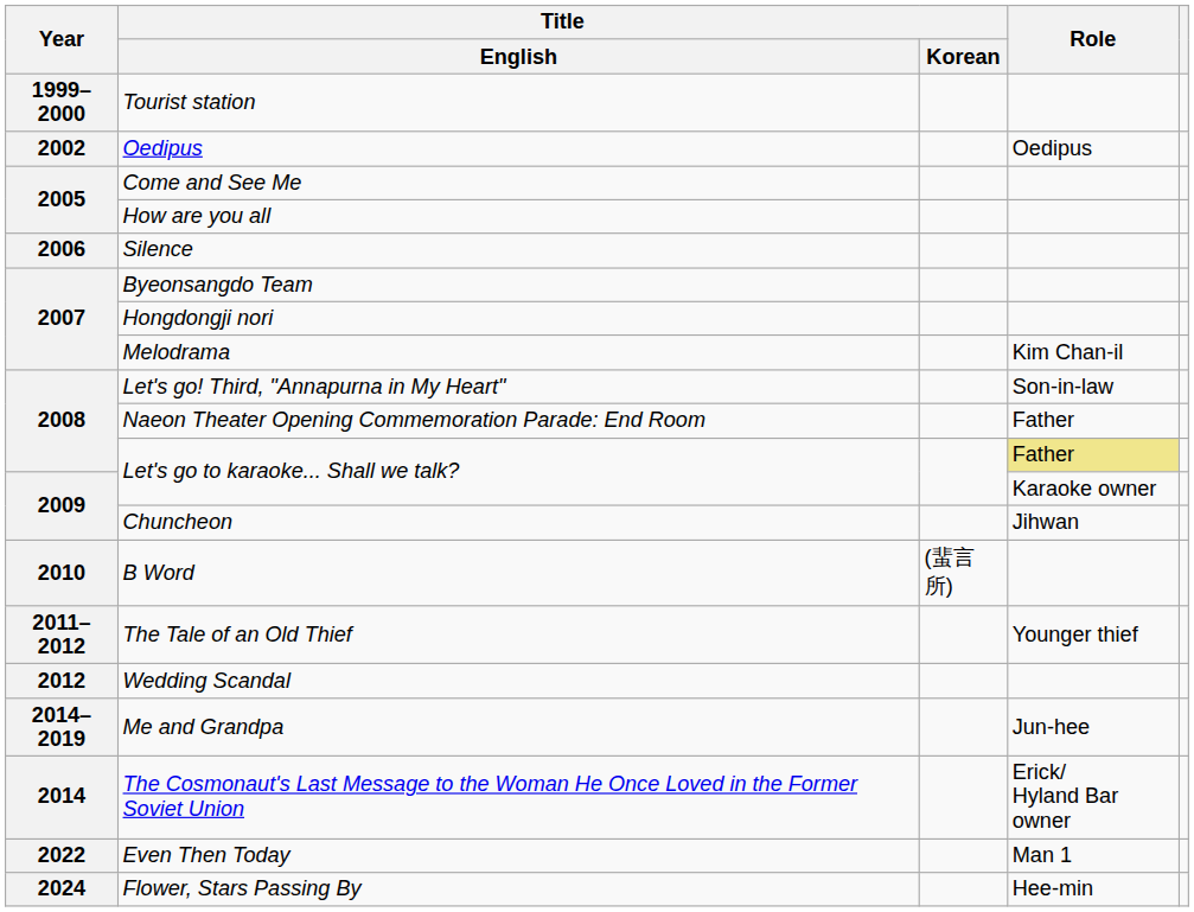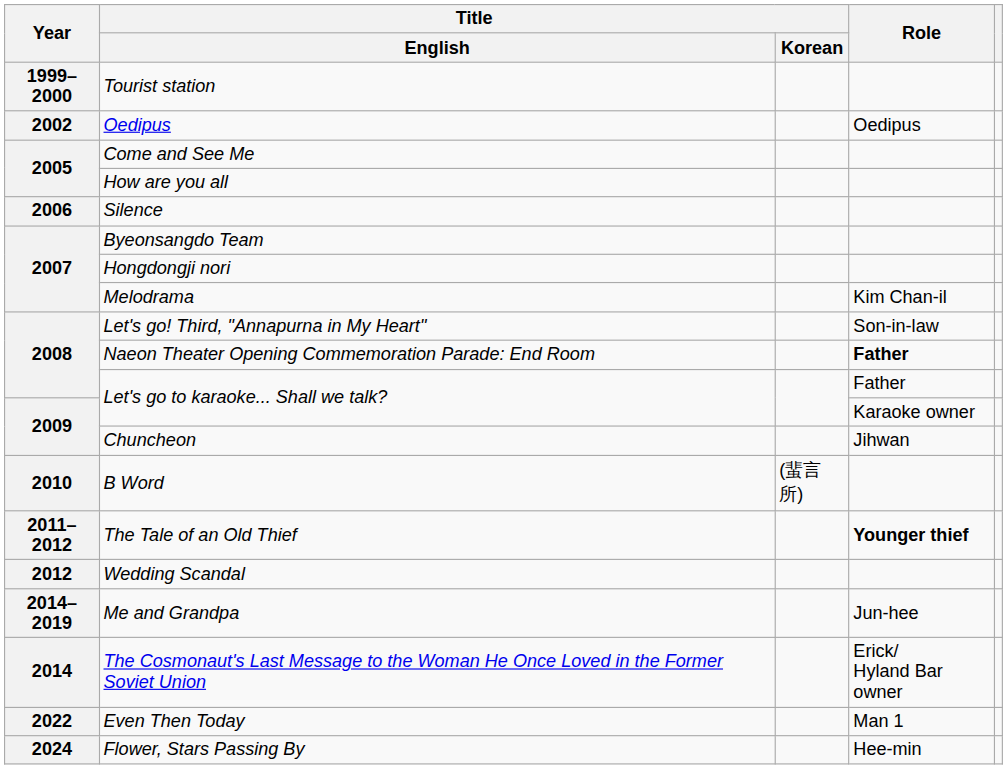Naeon Theater Opening Commemoration Parade: End Room | Role: normal -> bold
2008 / Let's go to karaoke... Shall we talk? | Role: khaki background -> no background
The Tale of an Old Thief | Role: normal -> bold
